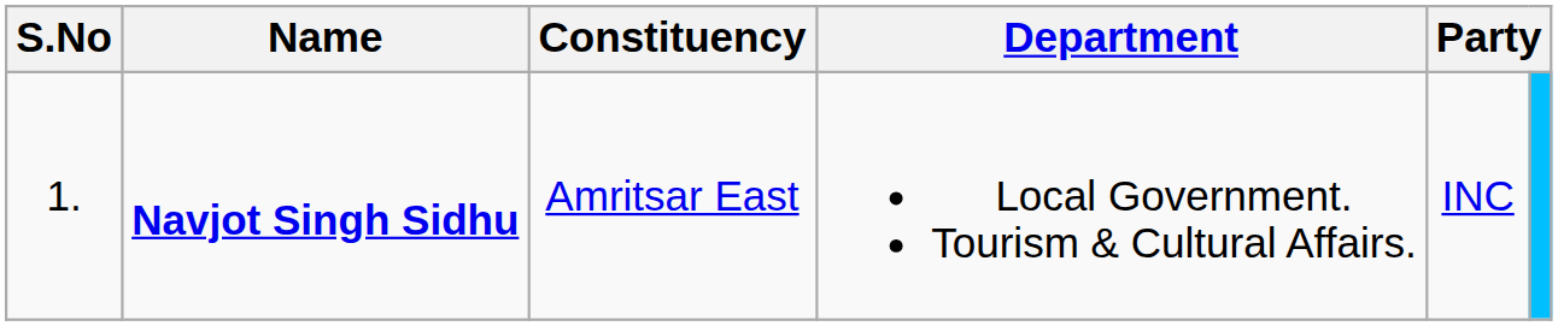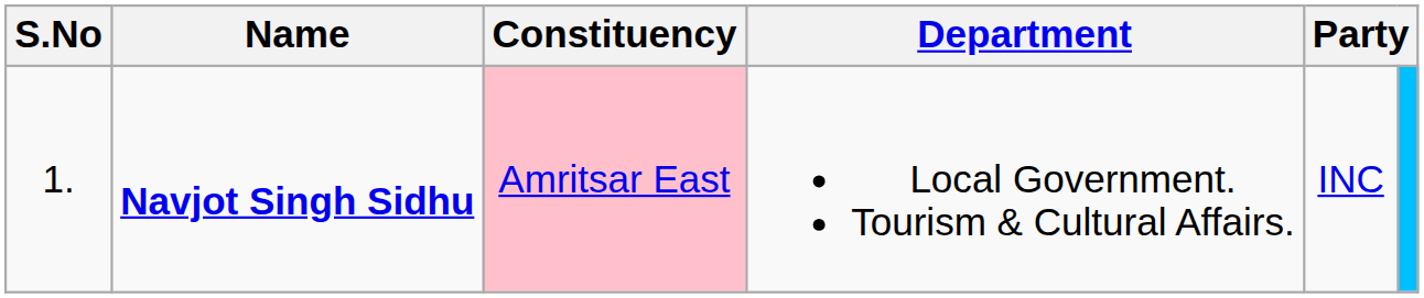Navjot Singh Sidhu | Constituency: no background -> pink background
